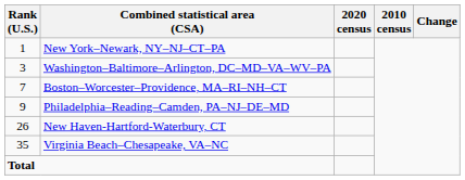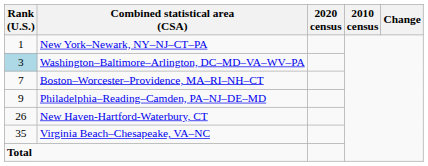Washington–Baltimore–Arlington, DC–MD–VA–WV–PA | Rank (U.S.): no background -> lightblue background
